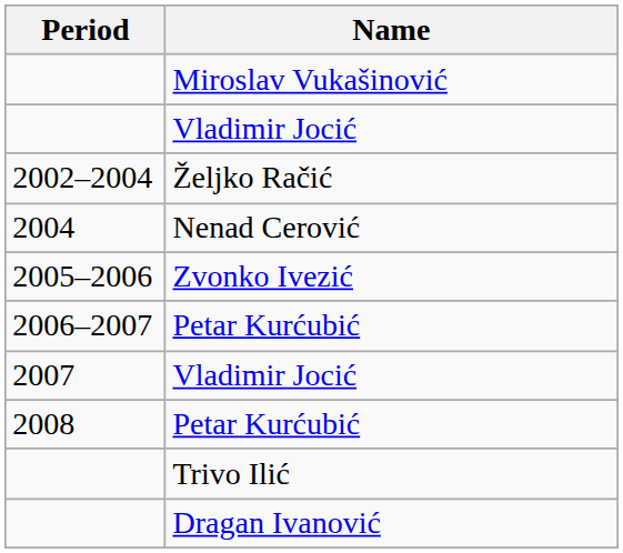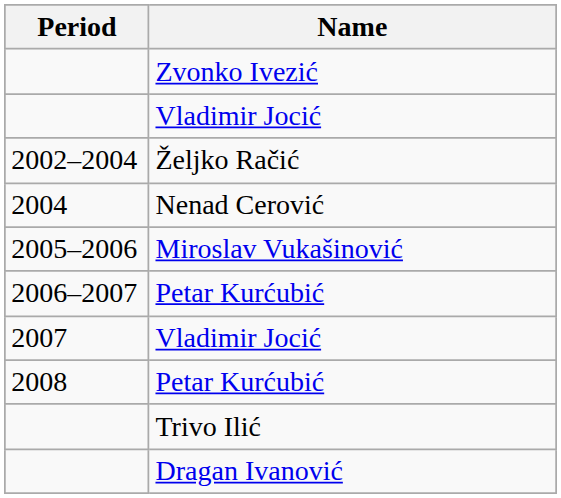row 2 | Name: Miroslav Vukašinović -> Zvonko Ivezić
row 6 | Name: Zvonko Ivezić -> Miroslav Vukašinović
